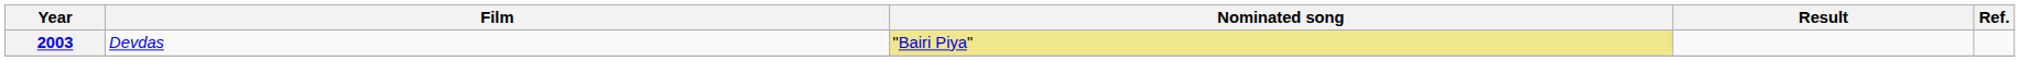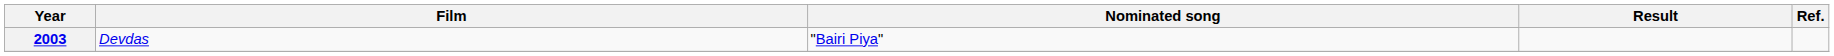2003 | Nominated song: khaki background -> no background
